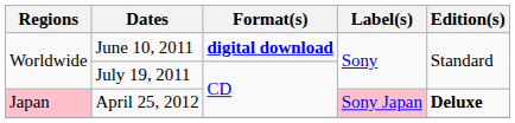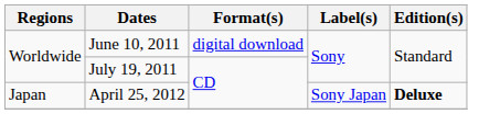June 10, 2011 | Format(s): bold -> normal
April 25, 2012 | Regions: pink background -> no background
April 25, 2012 | Label(s): pink background -> no background
